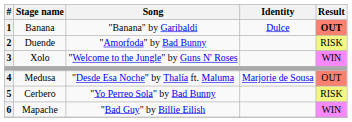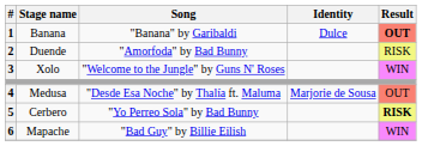Cerbero | Result: normal -> bold
